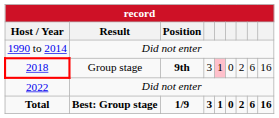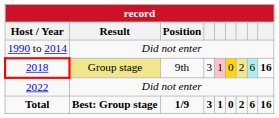2018 | Result: no background -> khaki background
2018 | Position: bold -> normal
2018 | column 6: no background -> gold background
2018 | column 7: no background -> khaki background
2018 | column 8: no background -> paleturquoise background
2018 | column 9: normal -> bold
